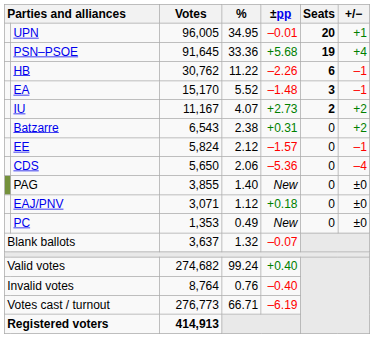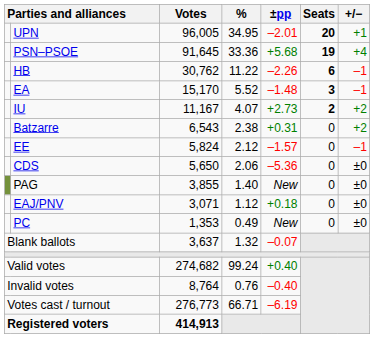UPN | ±pp: –0.01 -> –2.01
CDS | +/−: –4 -> ±0
